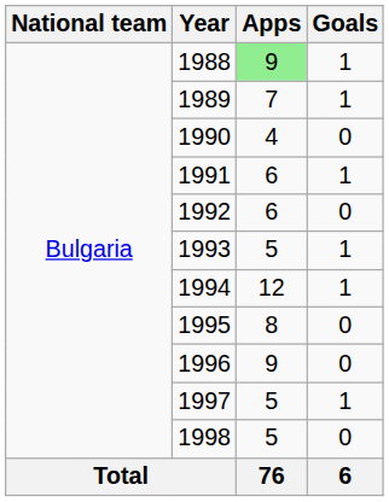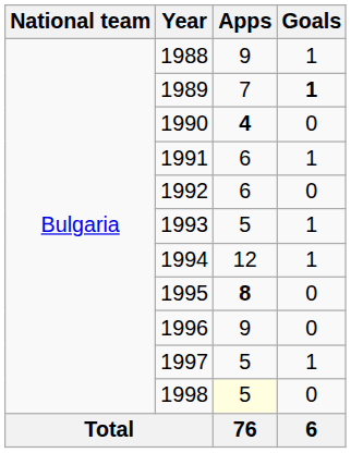1988 | Apps: lightgreen background -> no background
1989 | Goals: normal -> bold
1990 | Apps: normal -> bold
1995 | Apps: normal -> bold
1998 | Apps: no background -> lightyellow background
